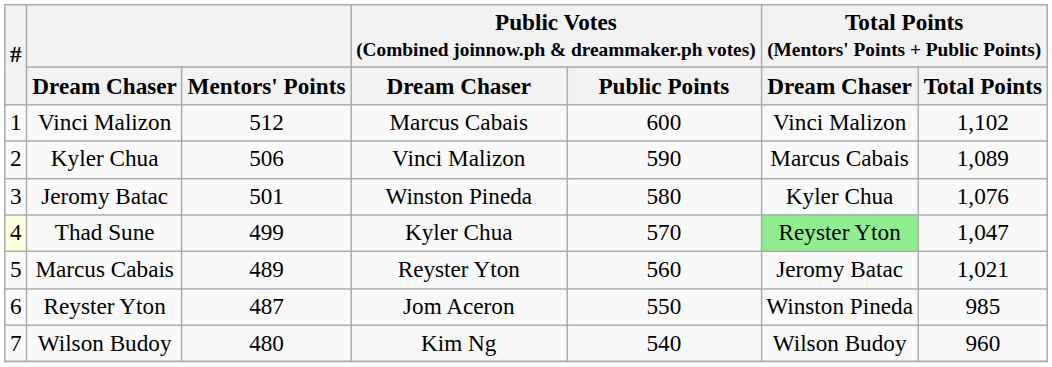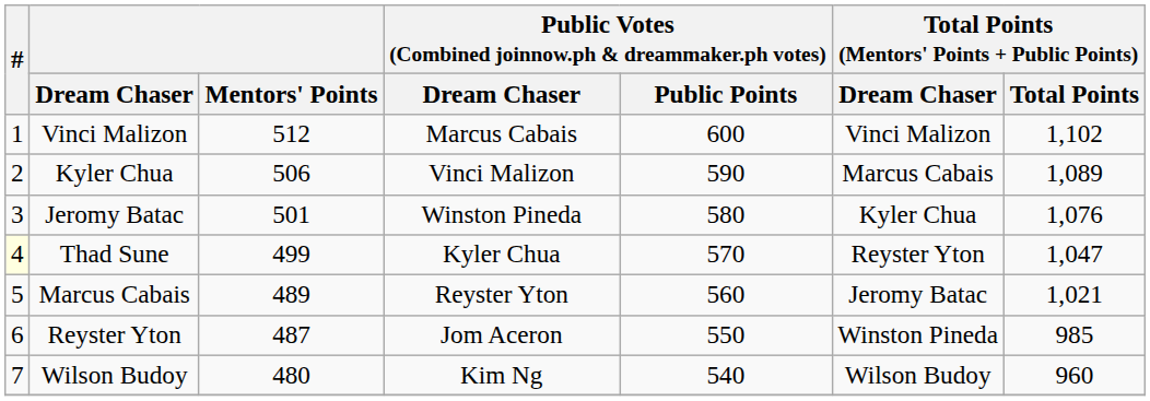Thad Sune | column 6: lightgreen background -> no background
